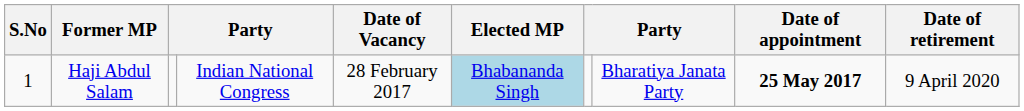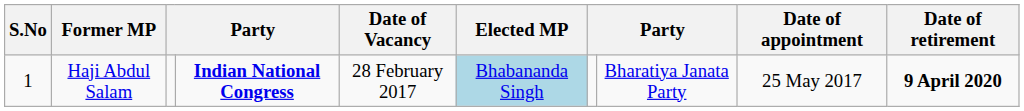Haji Abdul Salam | column 4: normal -> bold
Haji Abdul Salam | Date of appointment: bold -> normal
Haji Abdul Salam | Date of retirement: normal -> bold
